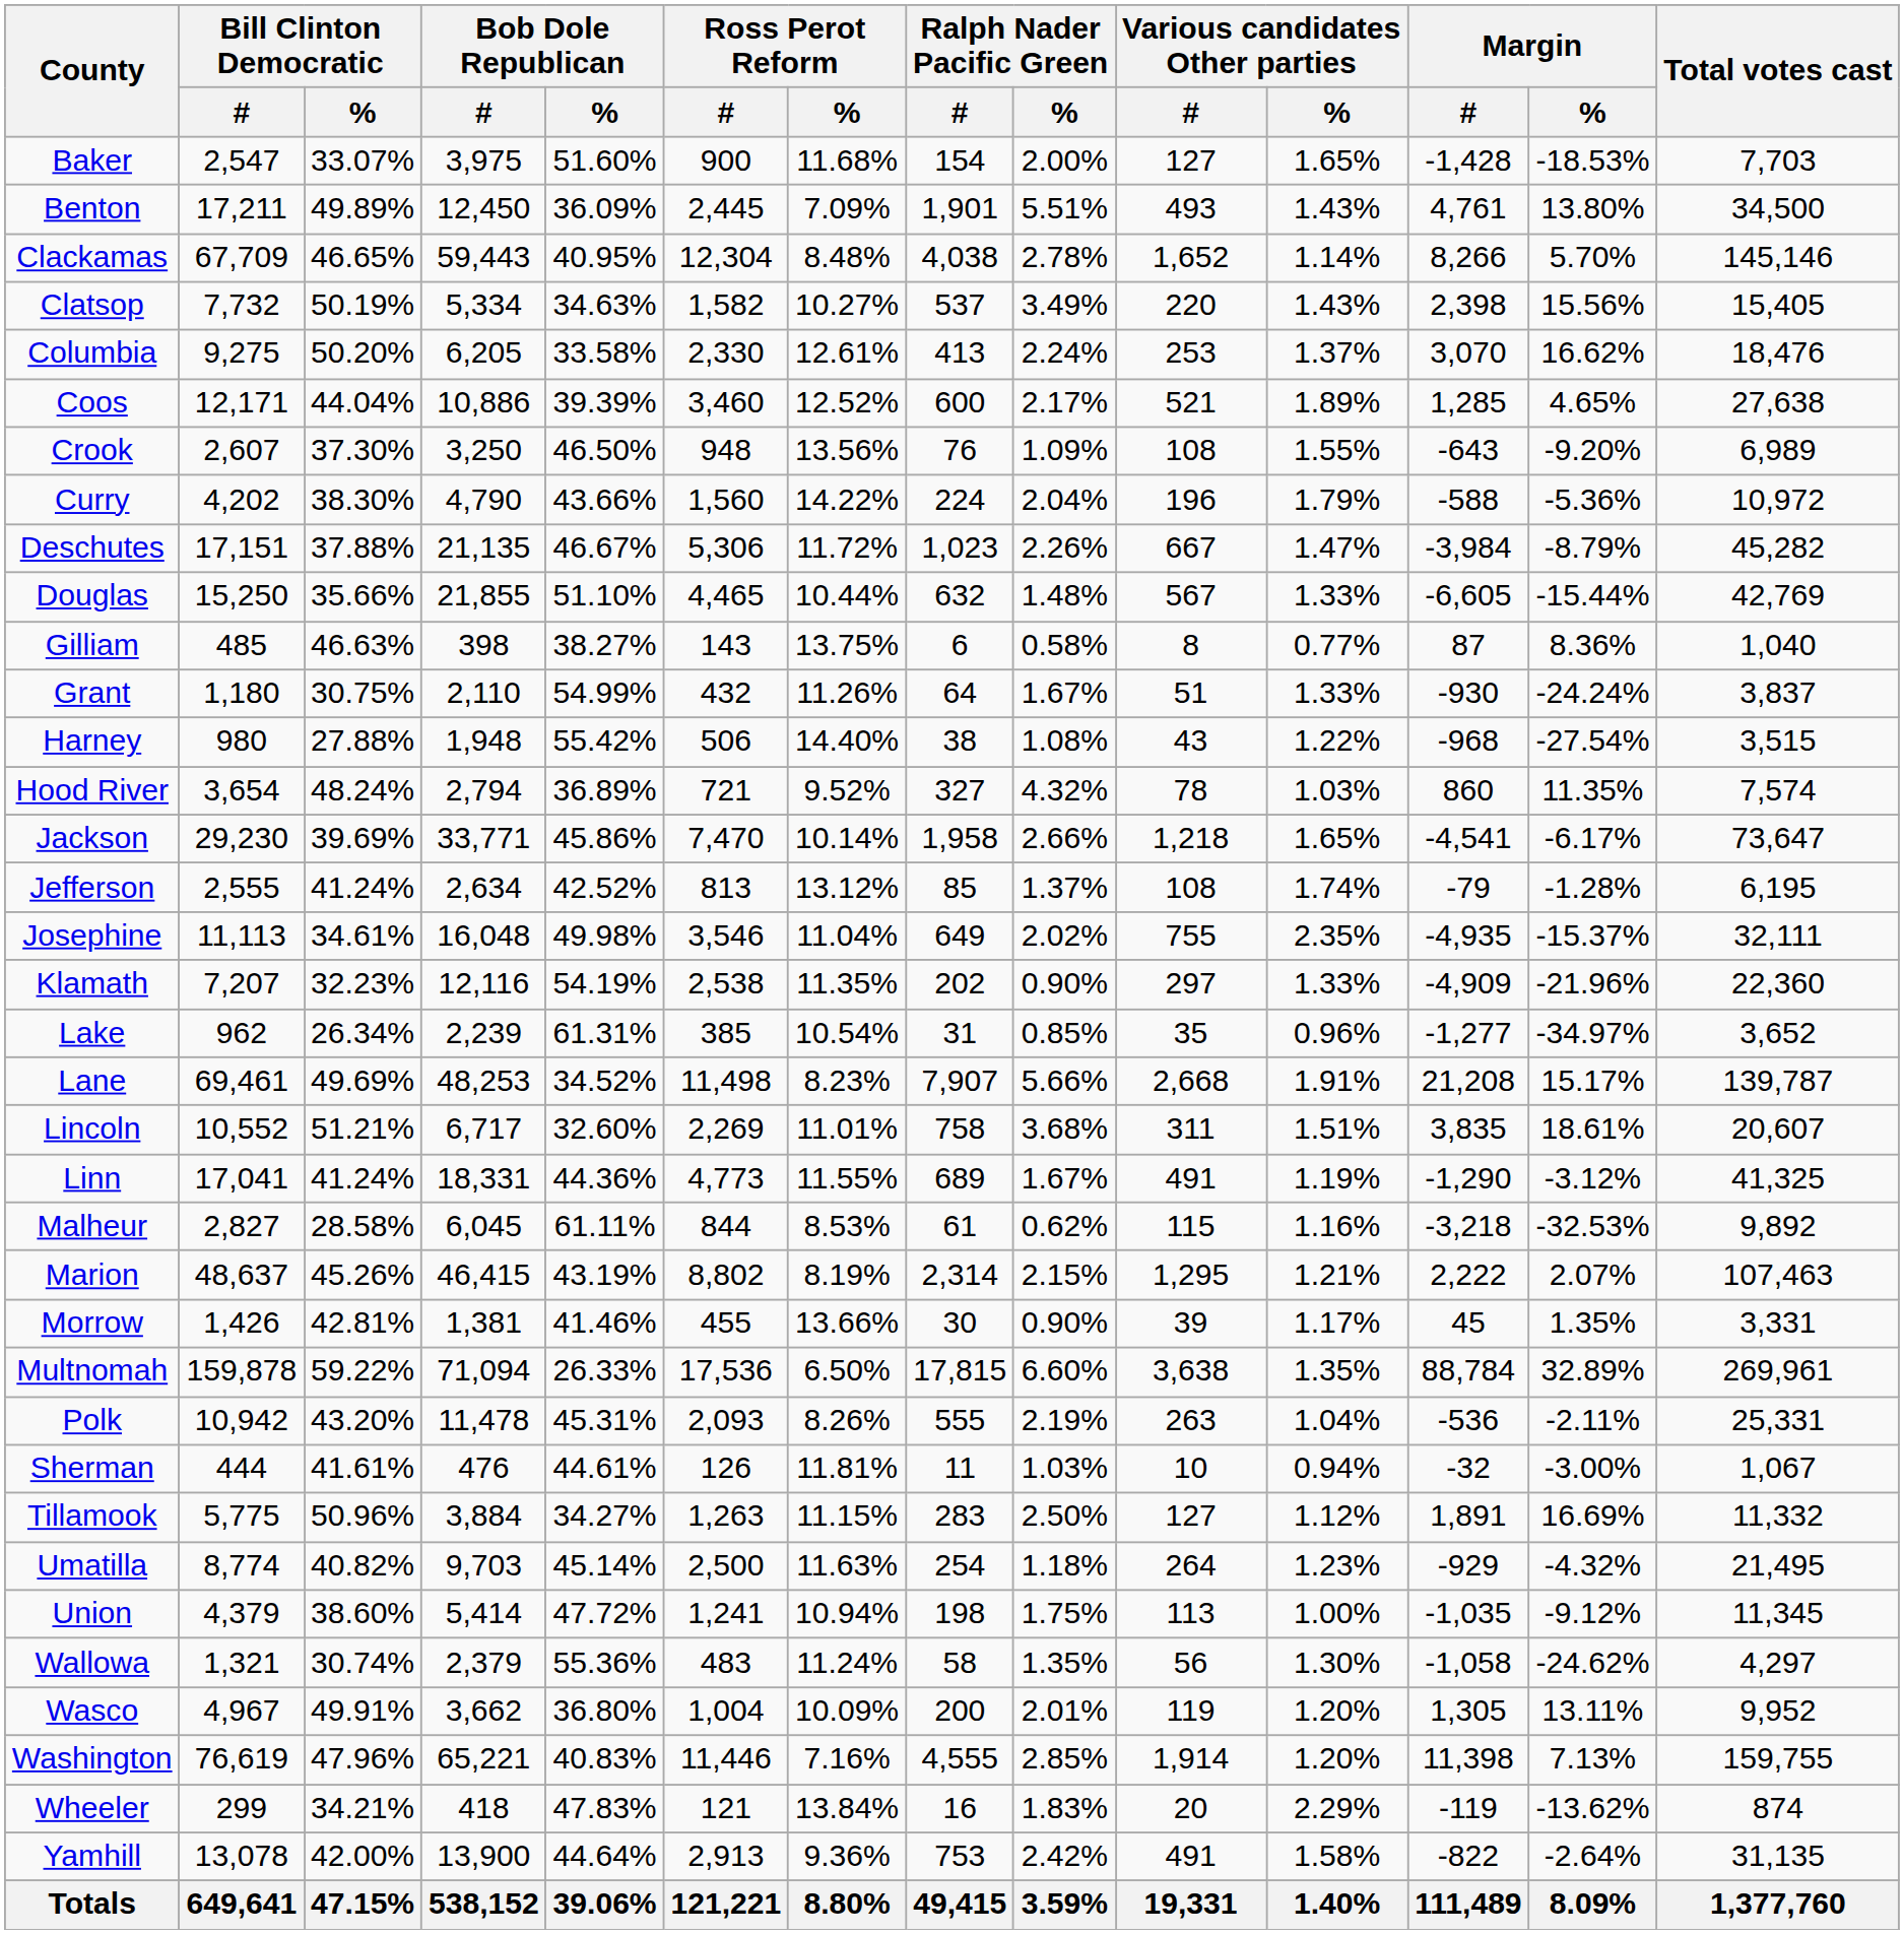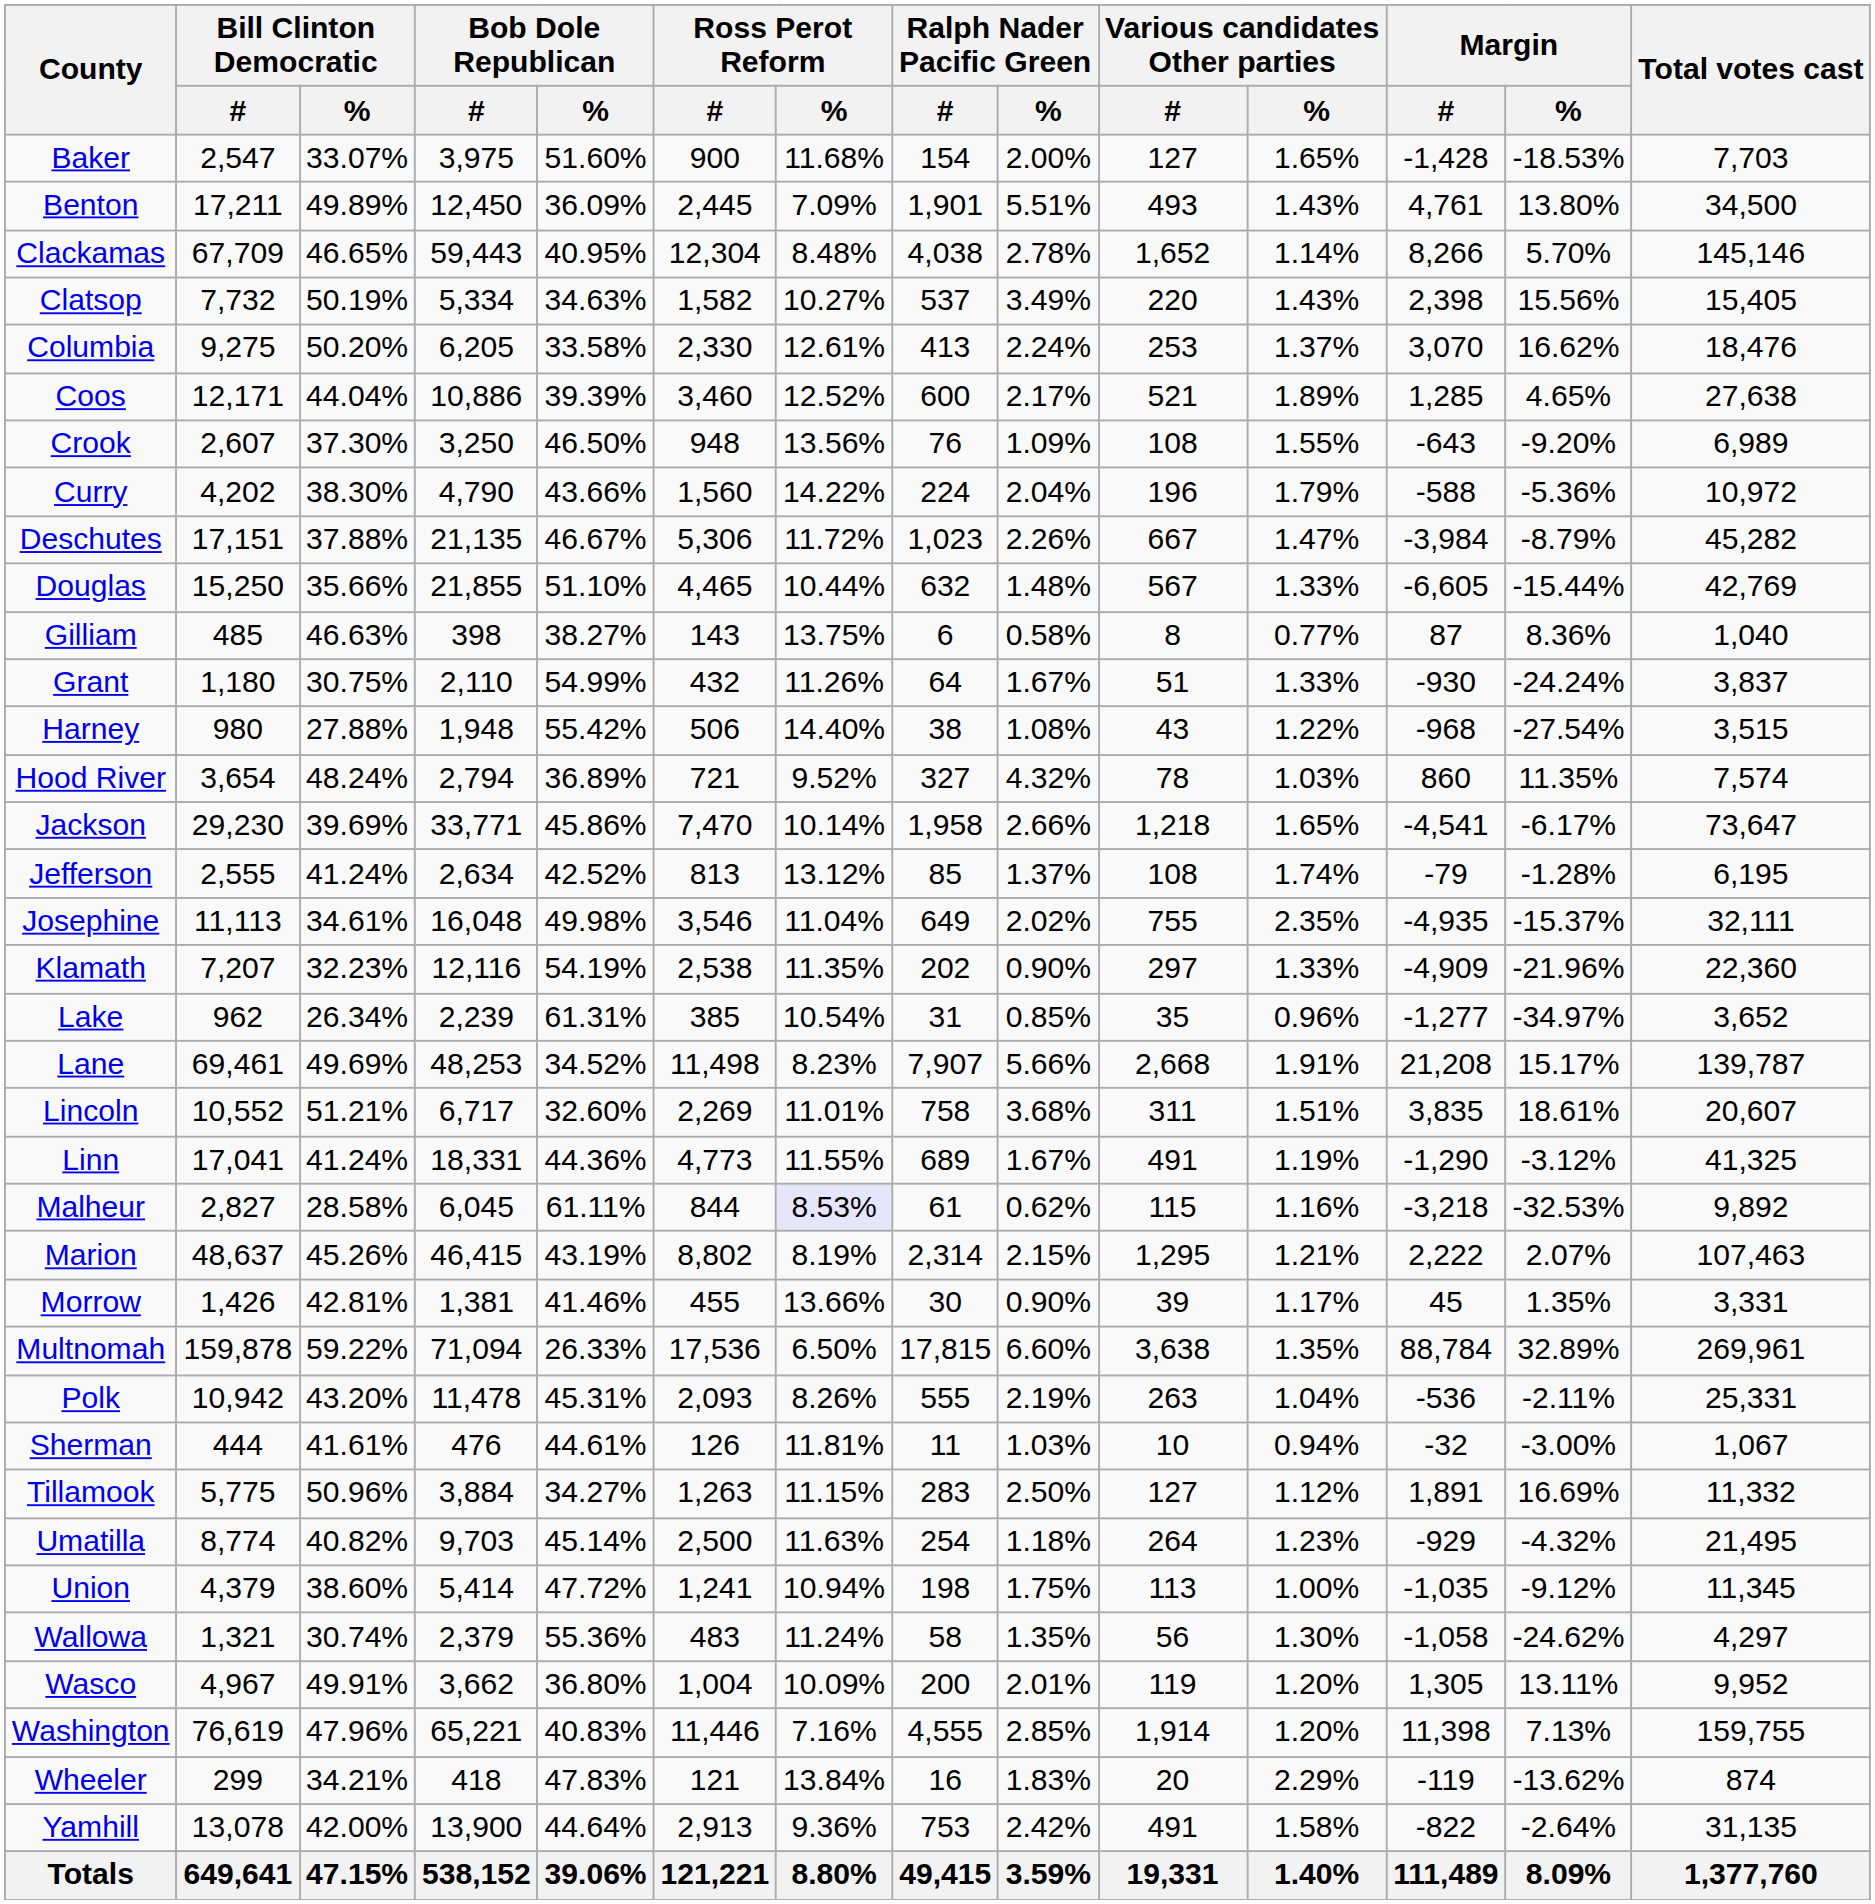Malheur | Ross Perot Reform / %: no background -> lavender background
